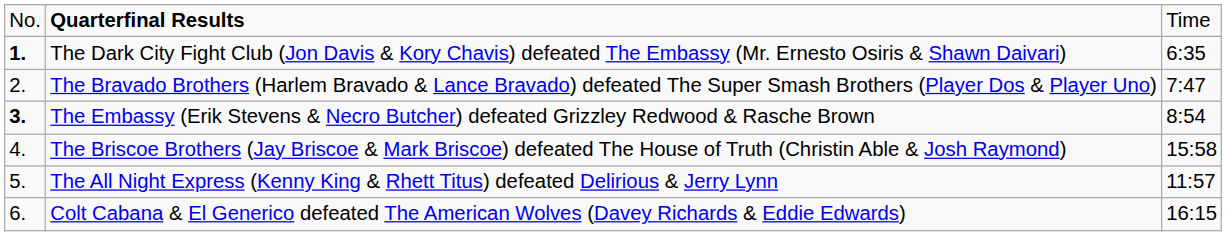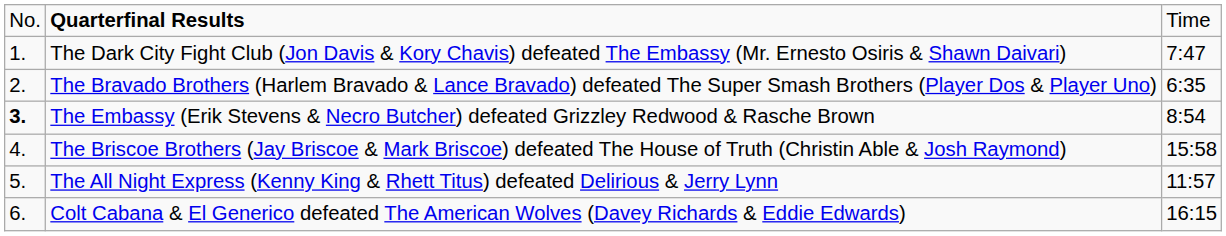row 2 | column 1: bold -> normal
row 2 | column 3: 6:35 -> 7:47
row 3 | column 3: 7:47 -> 6:35
